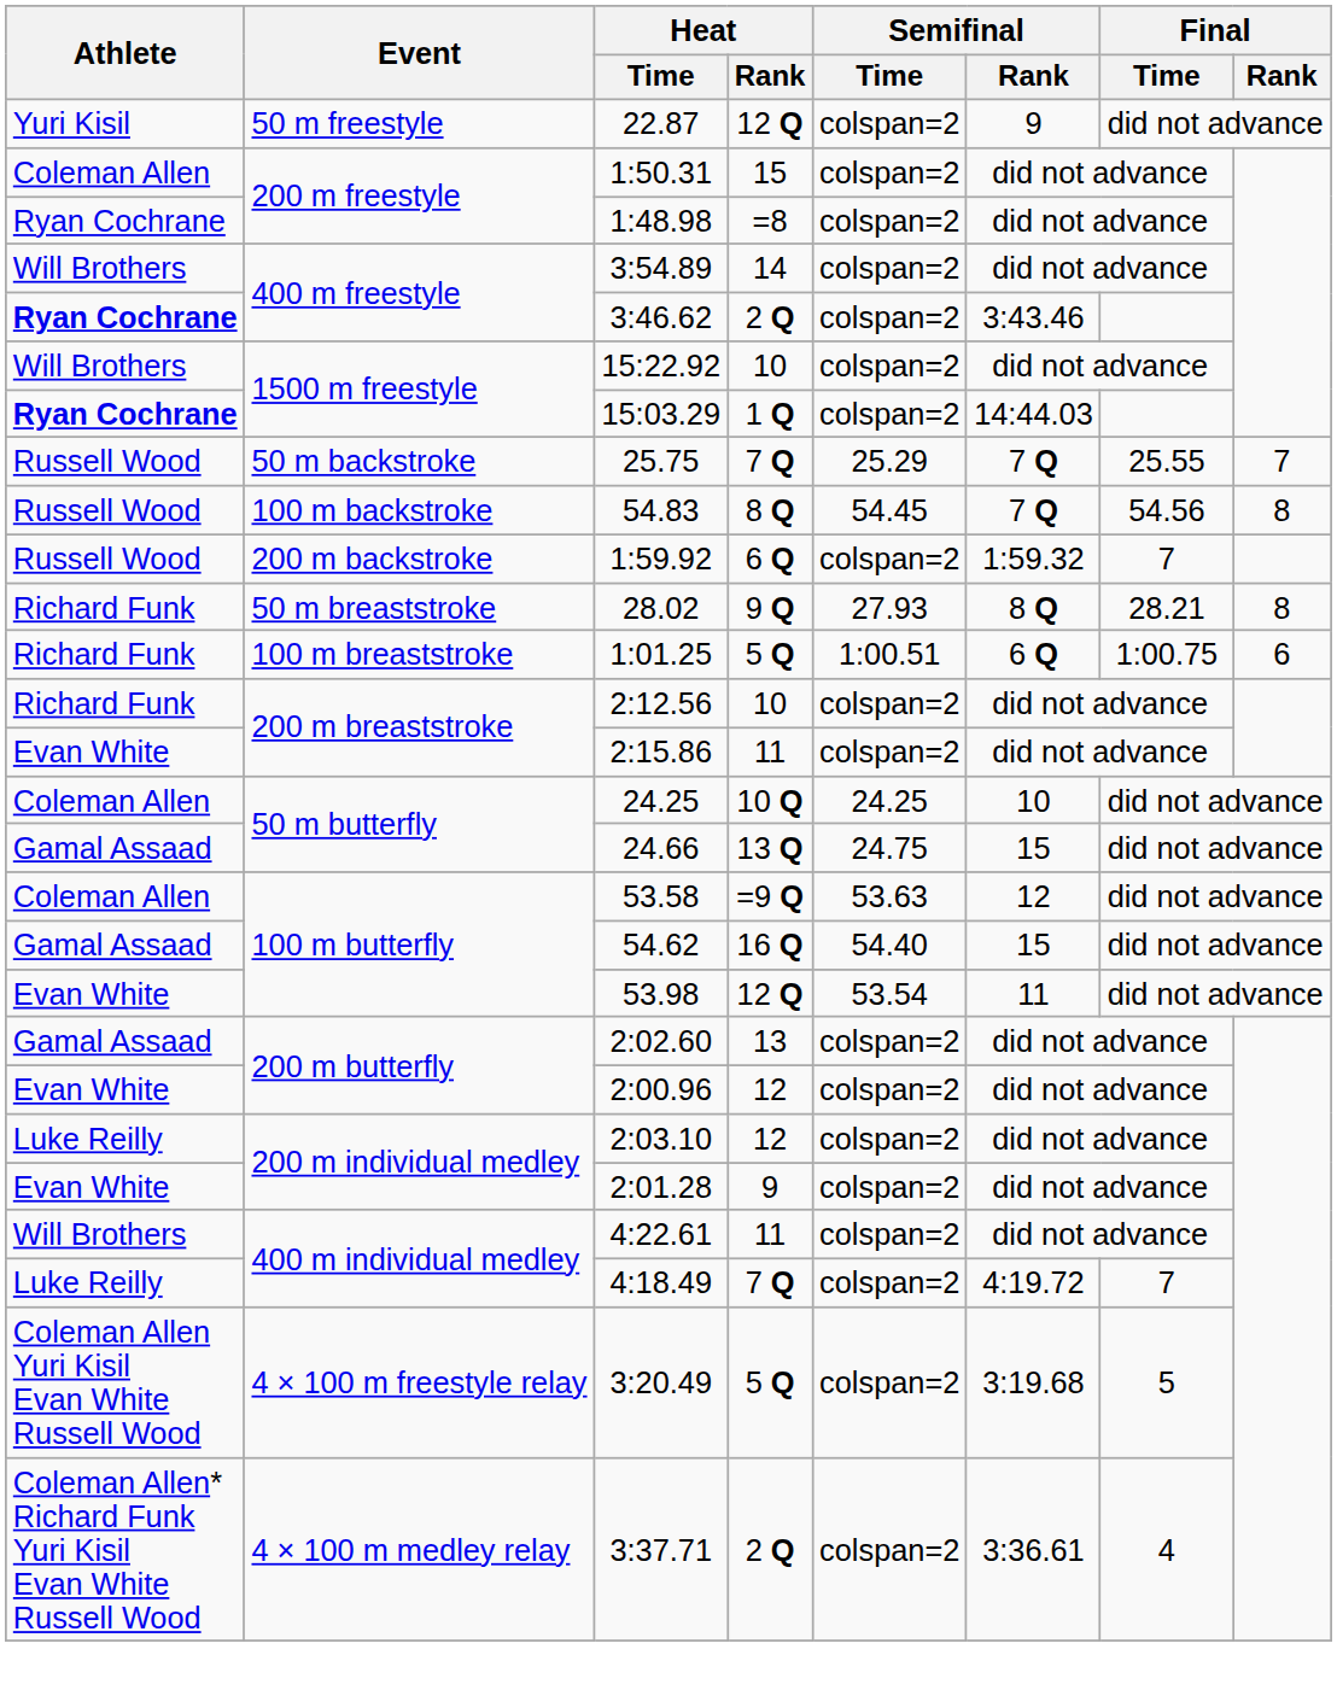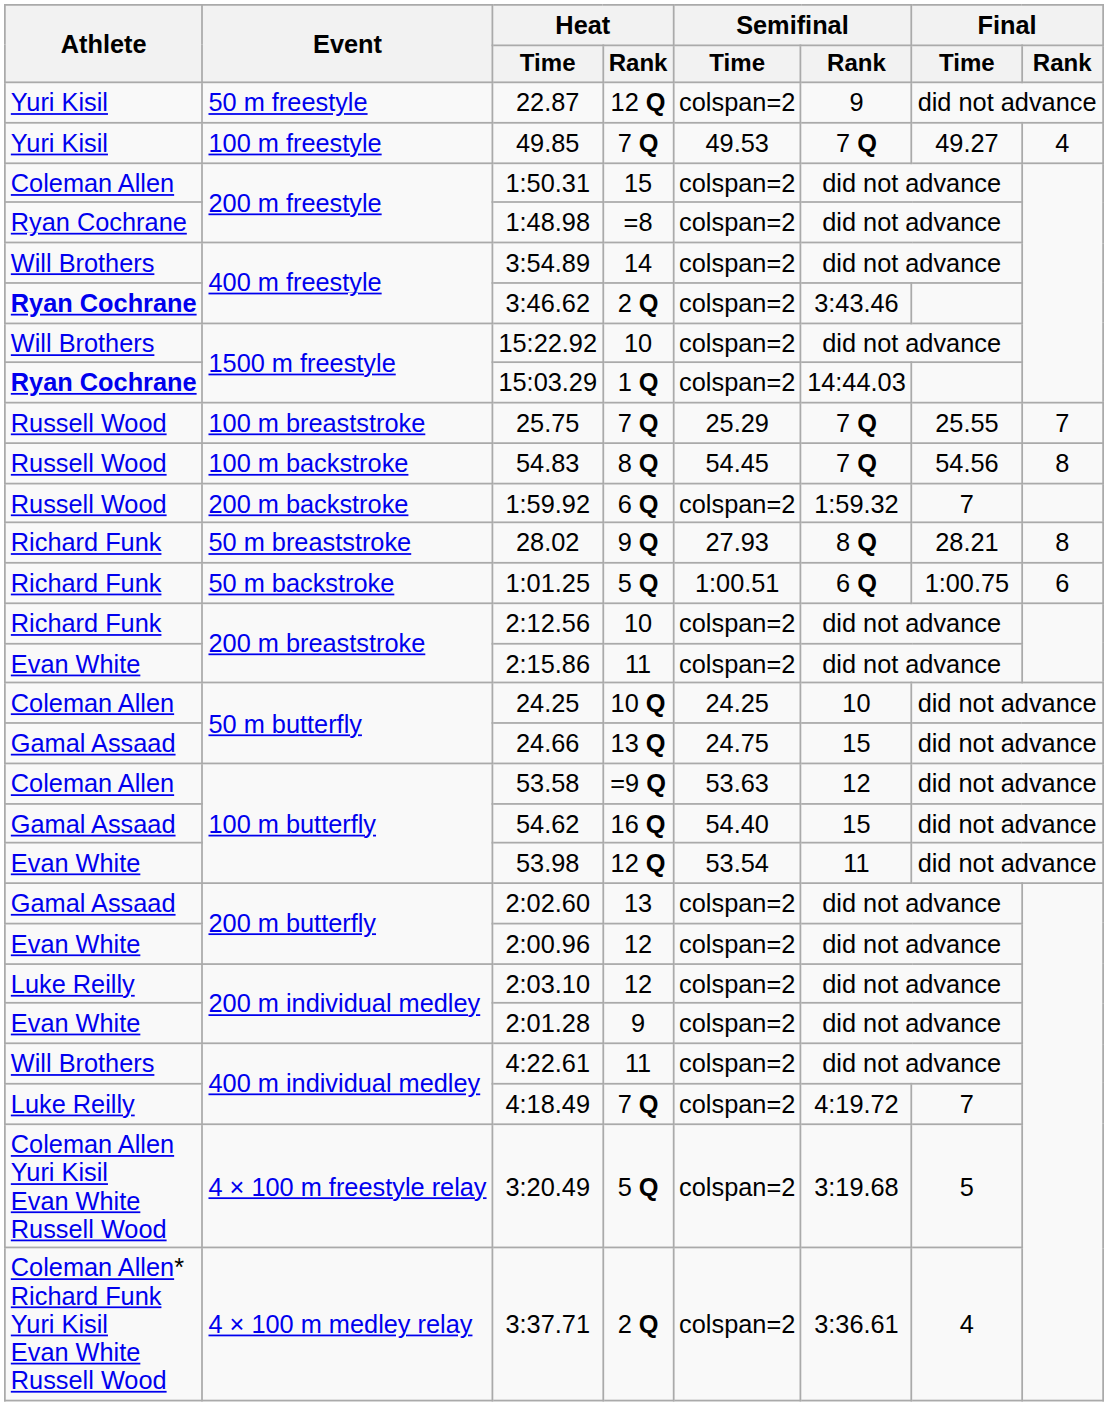+ row: Yuri Kisil | 100 m freestyle | 49.85 | 7 Q | 49.53 | 7 Q | 49.27 | 4
25.75 | Event: 50 m backstroke -> 100 m breaststroke
1:01.25 | Event: 100 m breaststroke -> 50 m backstroke
